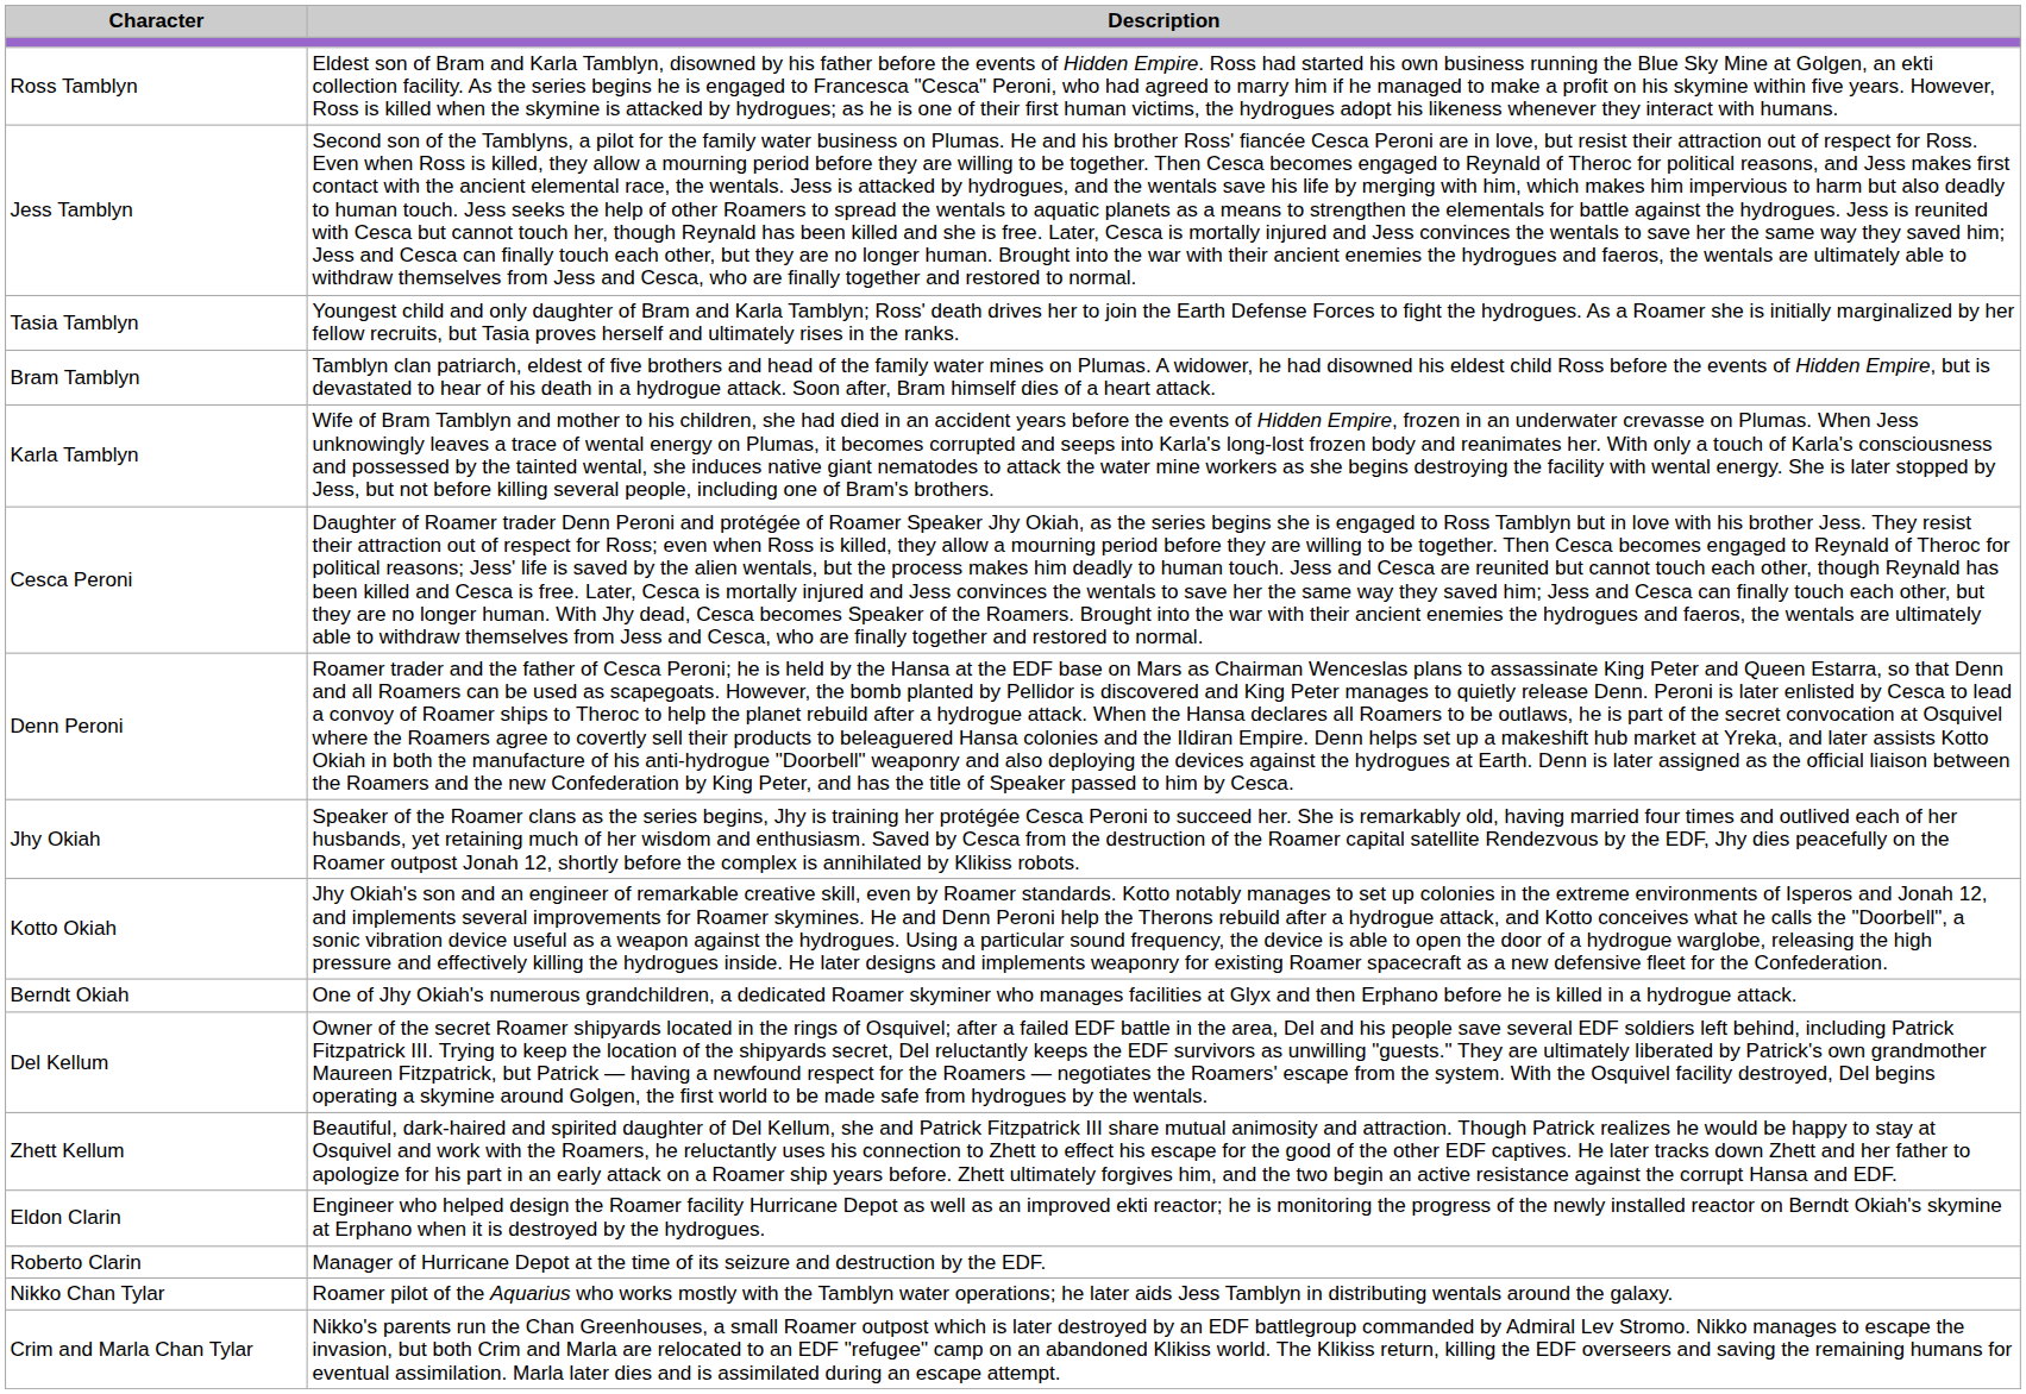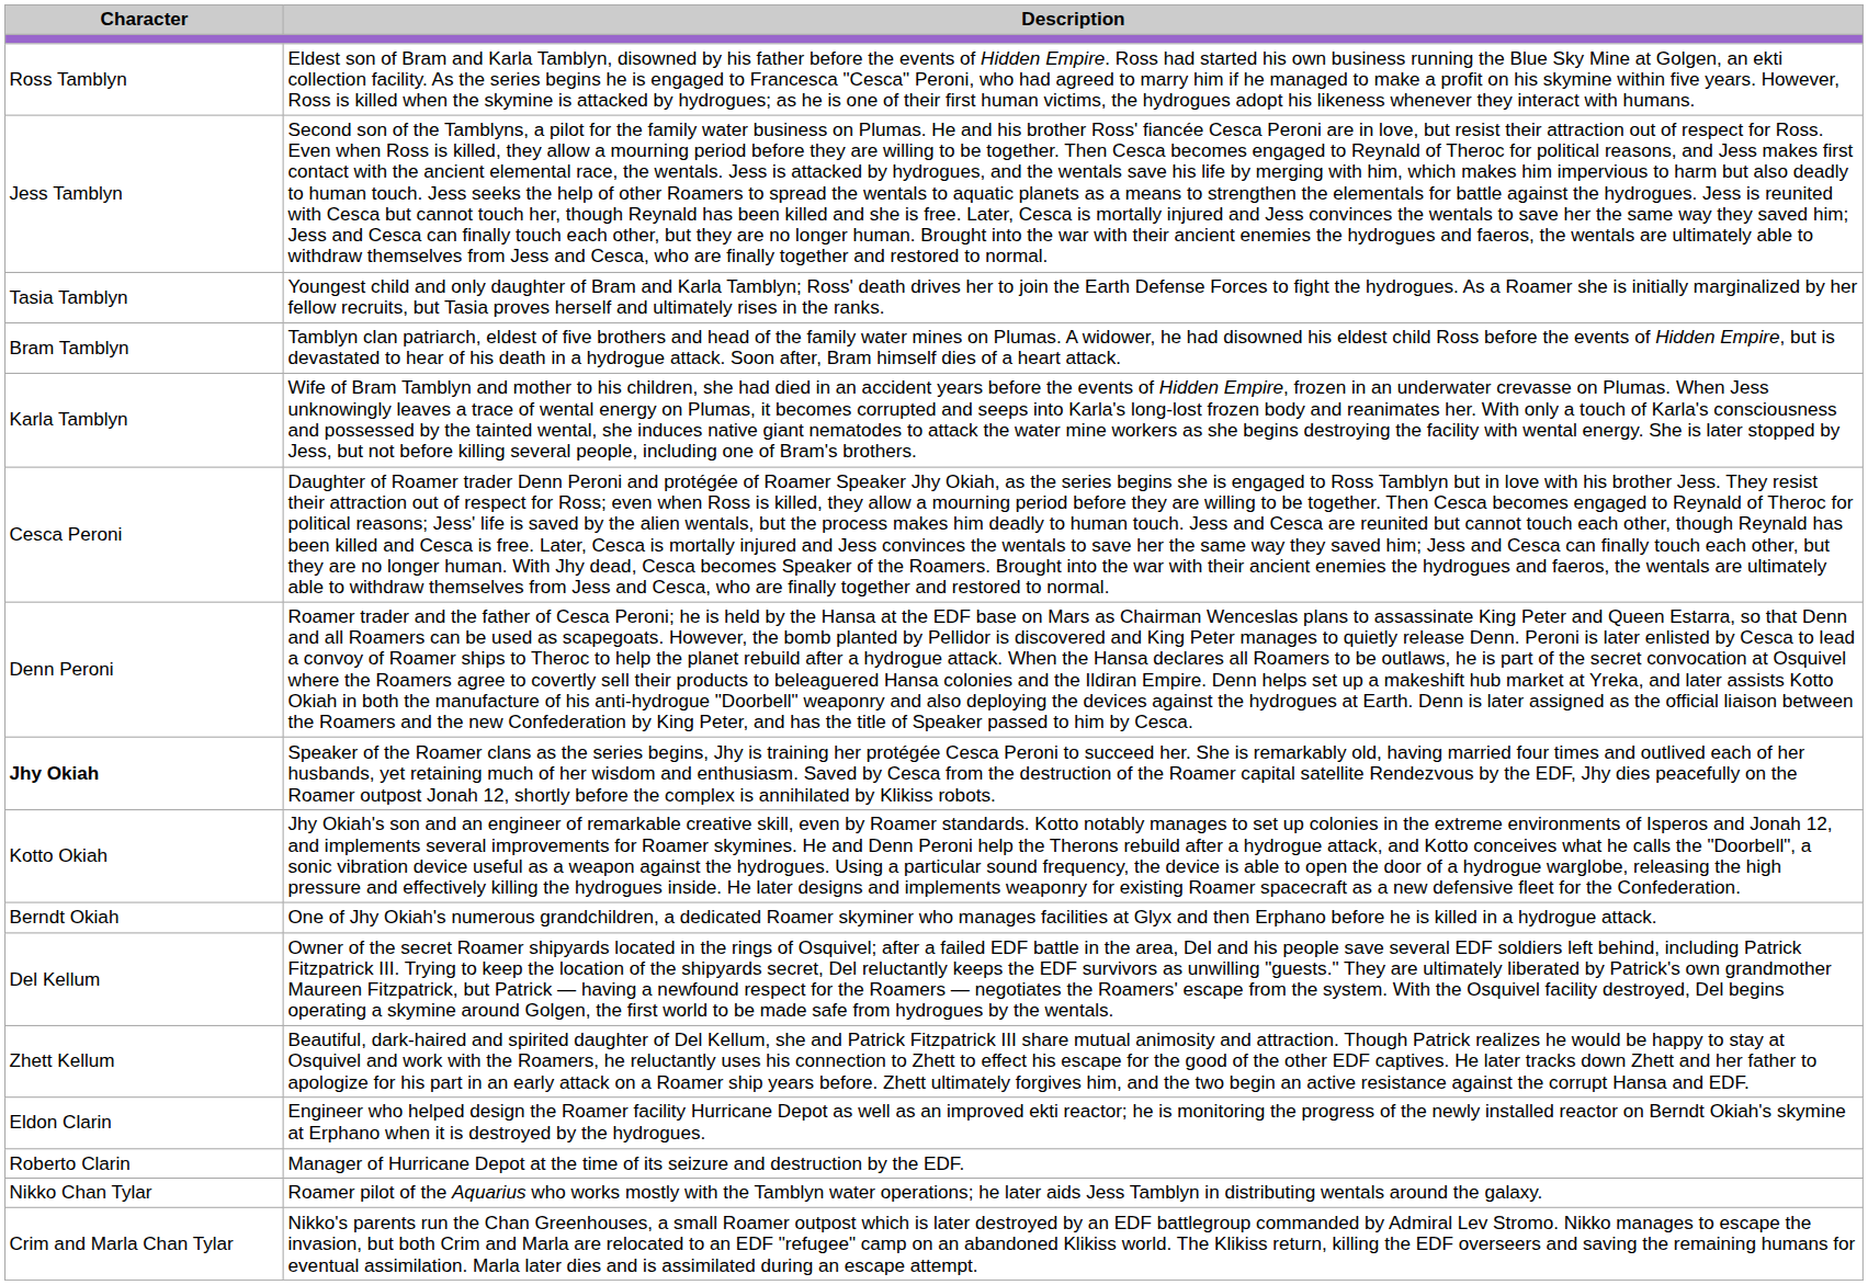Jhy Okiah | Character: normal -> bold
